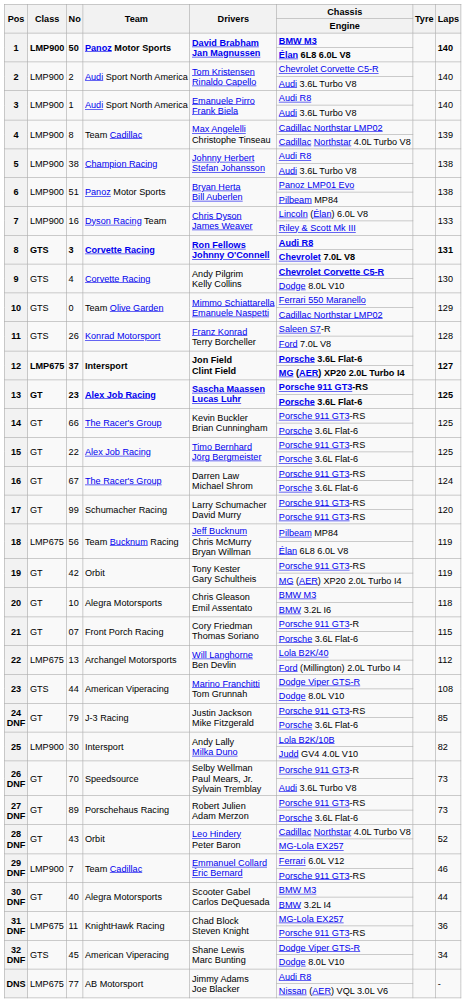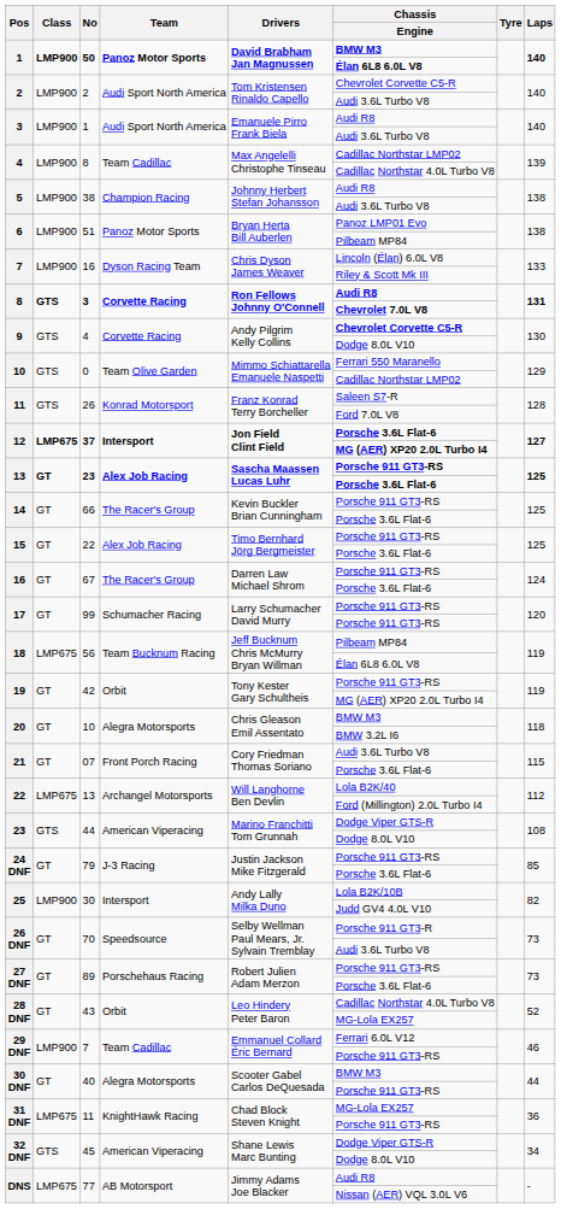row 43 | Chassis / Engine: Porsche 911 GT3-R -> Audi 3.6L Turbo V8
row 62 | Chassis / Engine: BMW 3.2L I4 -> Porsche 911 GT3-RS
